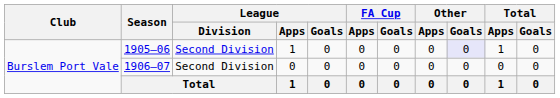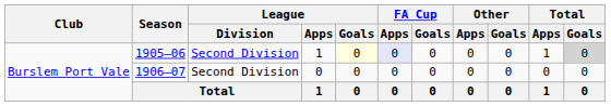1905–06 | League / Goals: no background -> lightyellow background
1905–06 | FA Cup / Apps: no background -> lavender background
1905–06 | Other / Goals: lavender background -> no background
1905–06 | Total / Goals: no background -> lightgrey background
